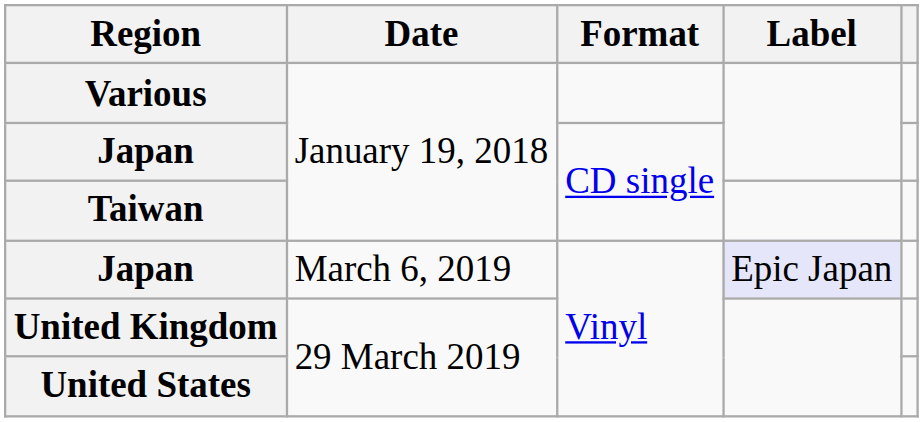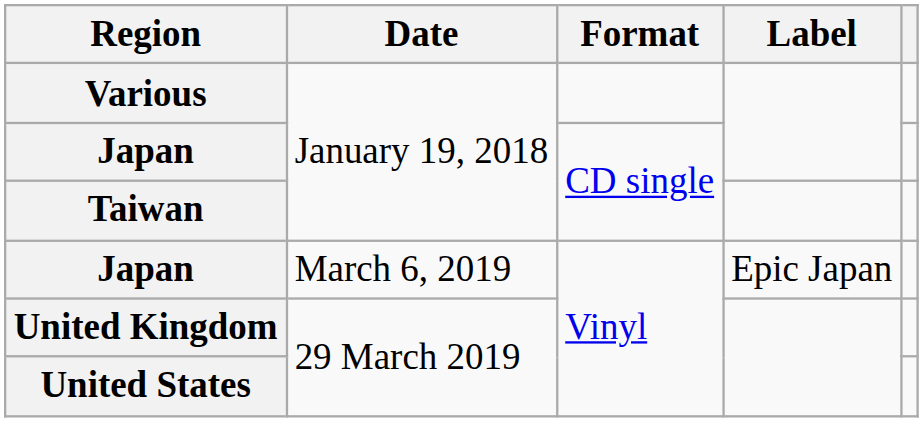Japan / March 6, 2019 | Label: lavender background -> no background
